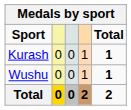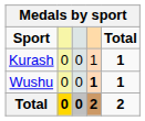Wushu | column 4: normal -> bold
